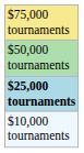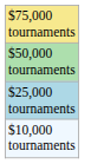row 3 | column 1: bold -> normal
